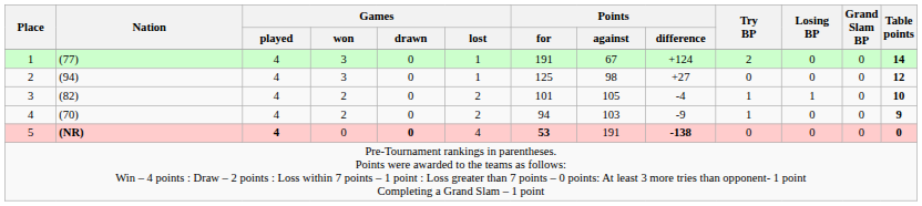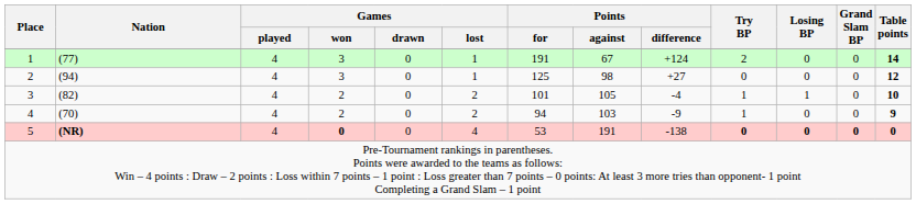5 | Games / played: bold -> normal
5 | Games / won: normal -> bold
5 | Games / drawn: bold -> normal
5 | Points / for: bold -> normal
5 | Points / difference: bold -> normal
5 | Try BP: normal -> bold
5 | Losing BP: normal -> bold
5 | Grand Slam BP: normal -> bold
